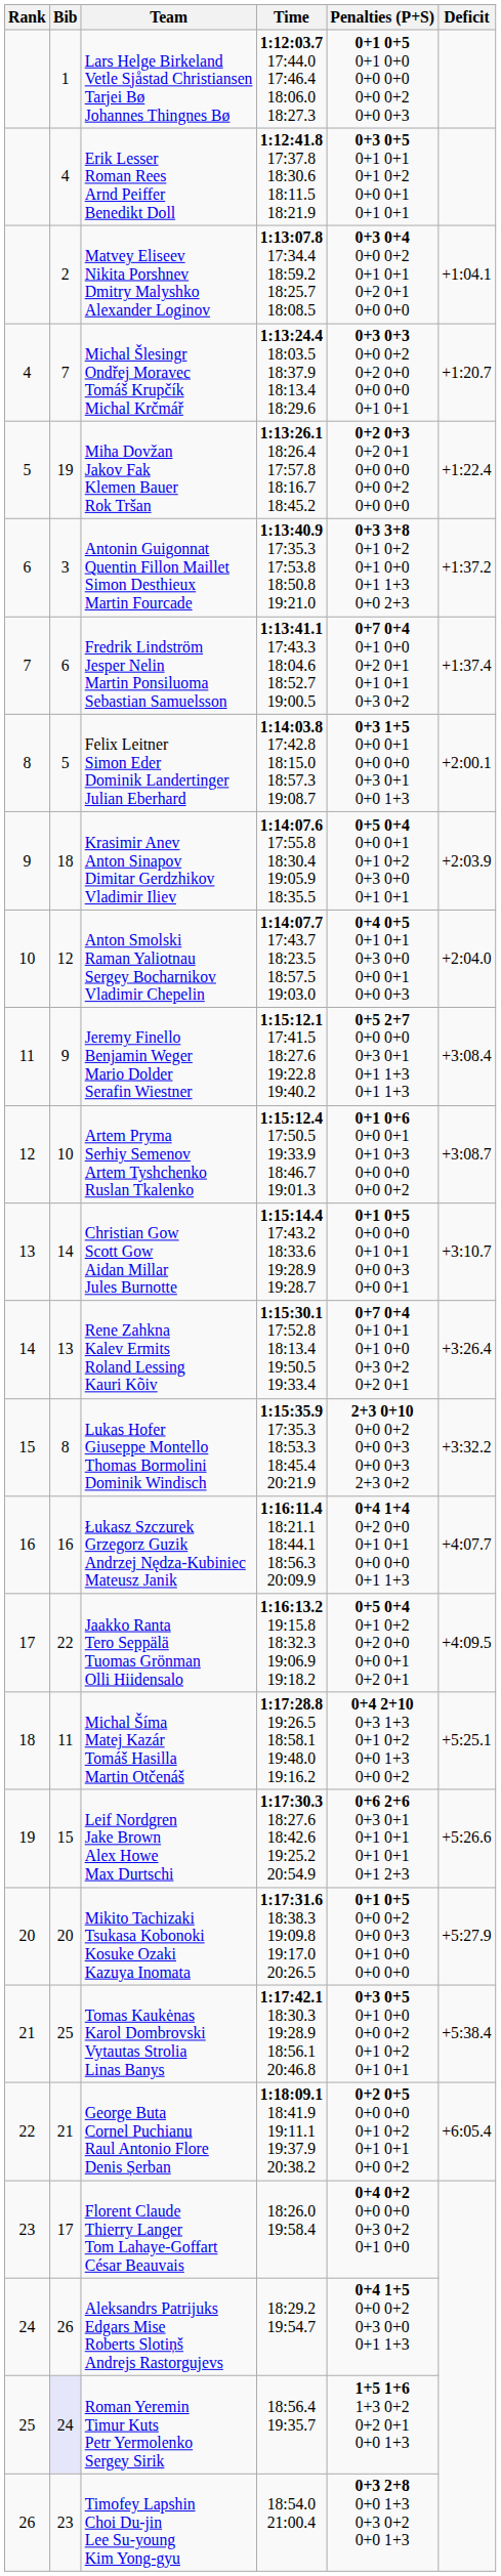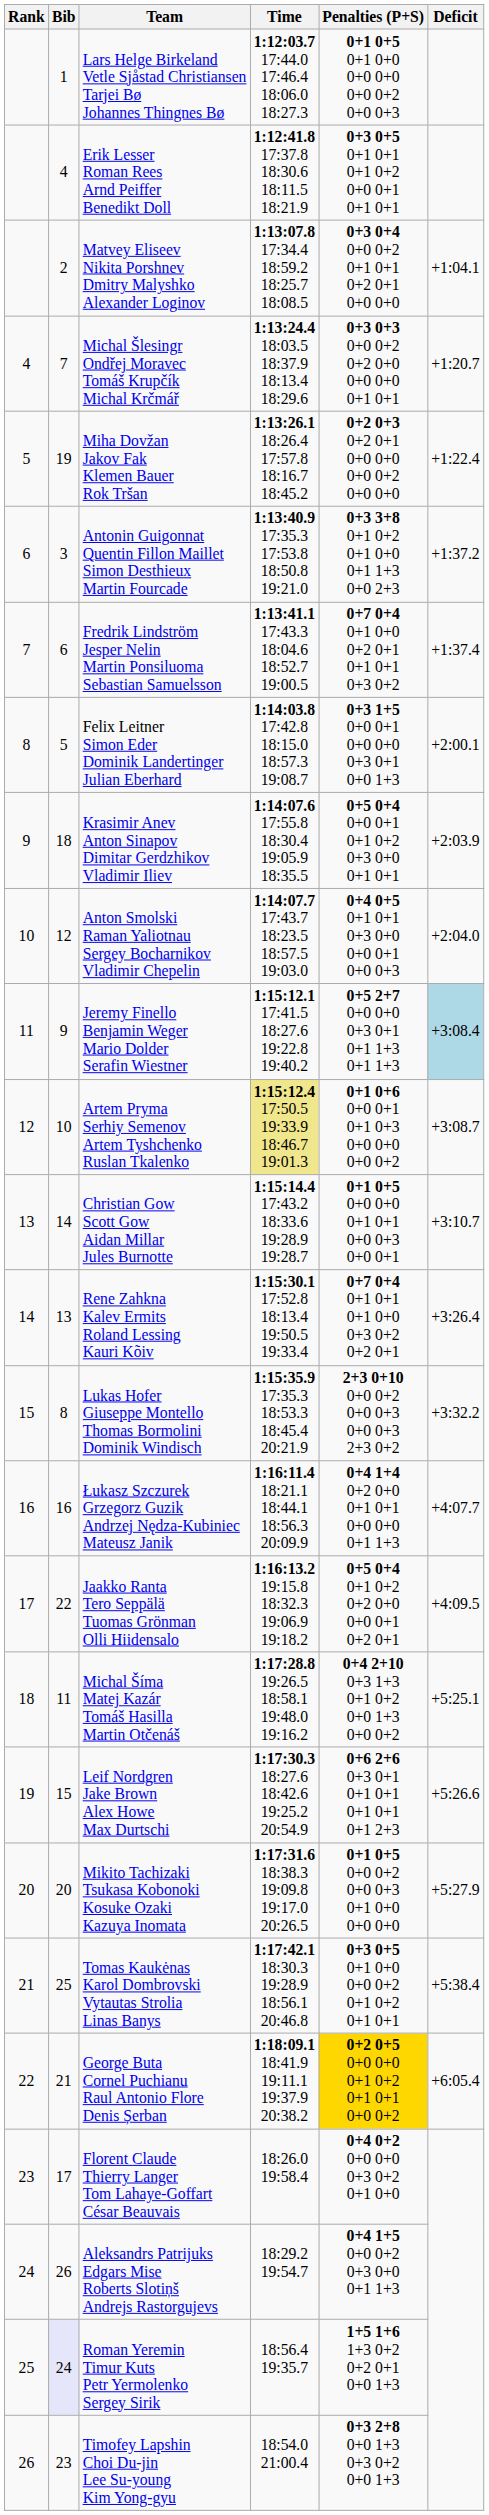Jeremy Finello Benjamin Weger Mario Dolder Serafin Wiestner | Deficit: no background -> lightblue background
Artem Pryma Serhiy Semenov Artem Tyshchenko Ruslan Tkalenko | Time: no background -> khaki background
George Buta Cornel Puchianu Raul Antonio Flore Denis Șerban | Penalties (P+S): no background -> gold background
